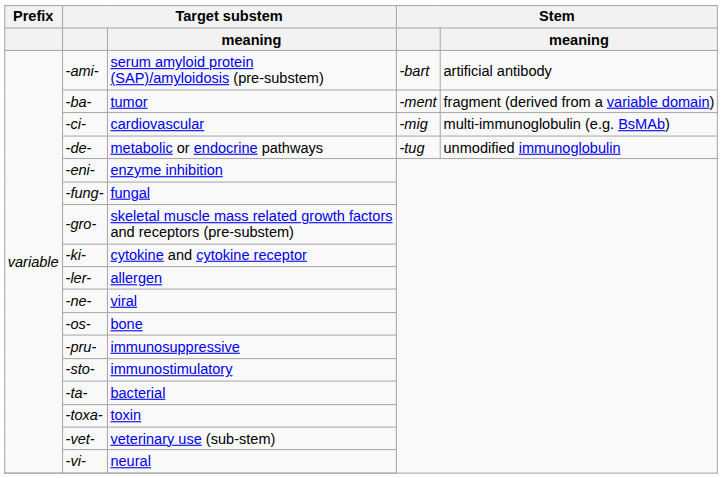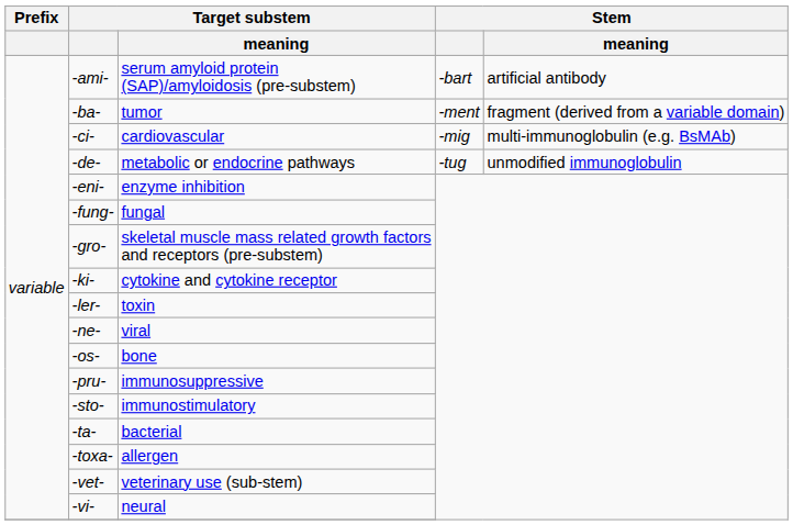-ler- | Target substem / meaning: allergen -> toxin
-toxa- | Target substem / meaning: toxin -> allergen
